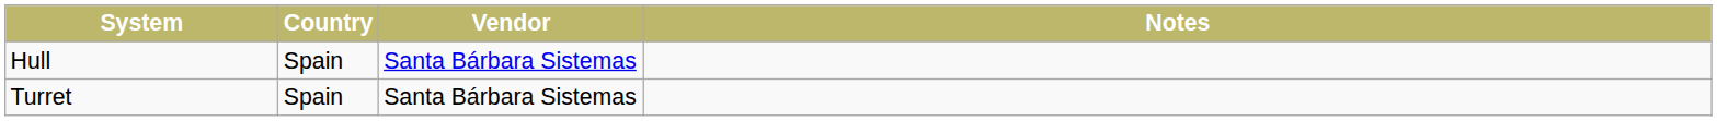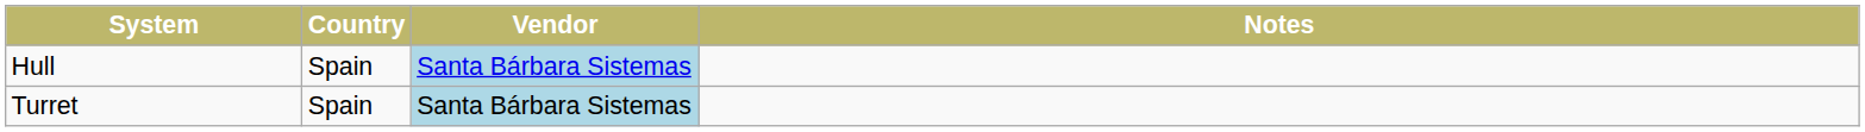Hull | Vendor: no background -> lightblue background
Turret | Vendor: no background -> lightblue background
